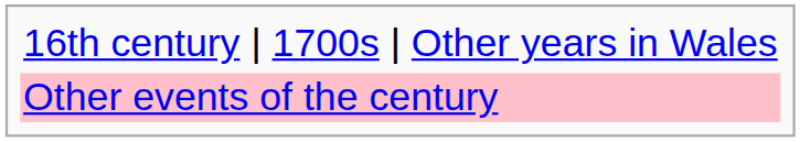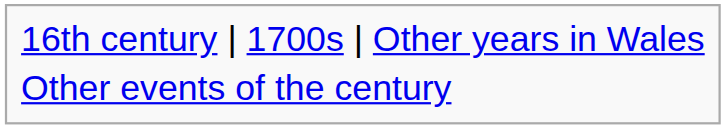row 2 | column 1: pink background -> no background
